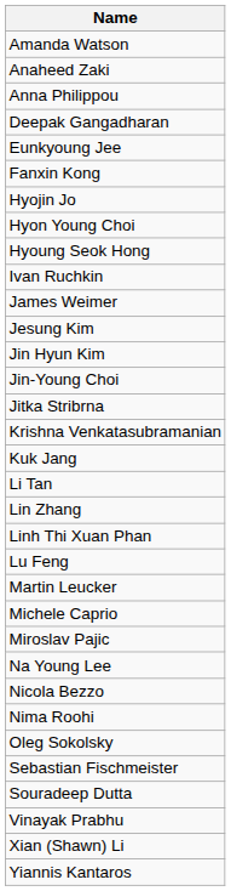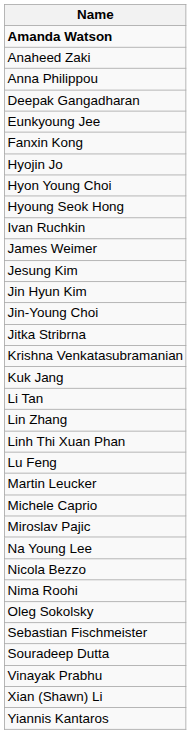row 2 | column 1: normal -> bold
